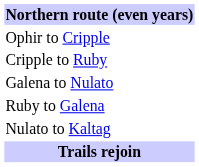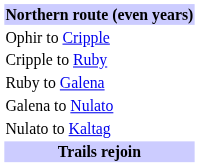row 4 | column 1: Galena to Nulato -> Ruby to Galena
row 5 | column 1: Ruby to Galena -> Galena to Nulato
